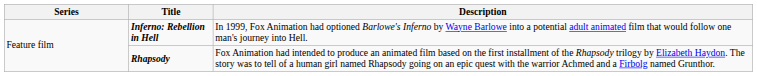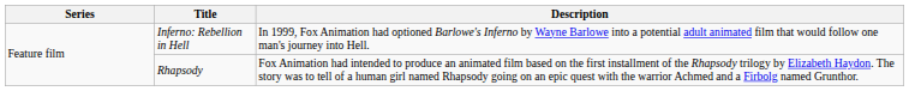Inferno: Rebellion in Hell | Title: bold -> normal
Rhapsody | Title: bold -> normal
